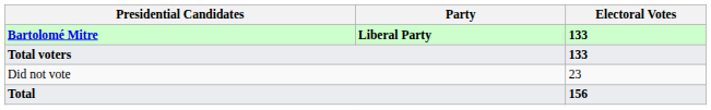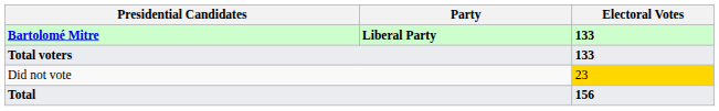Did not vote | Electoral Votes: no background -> gold background
